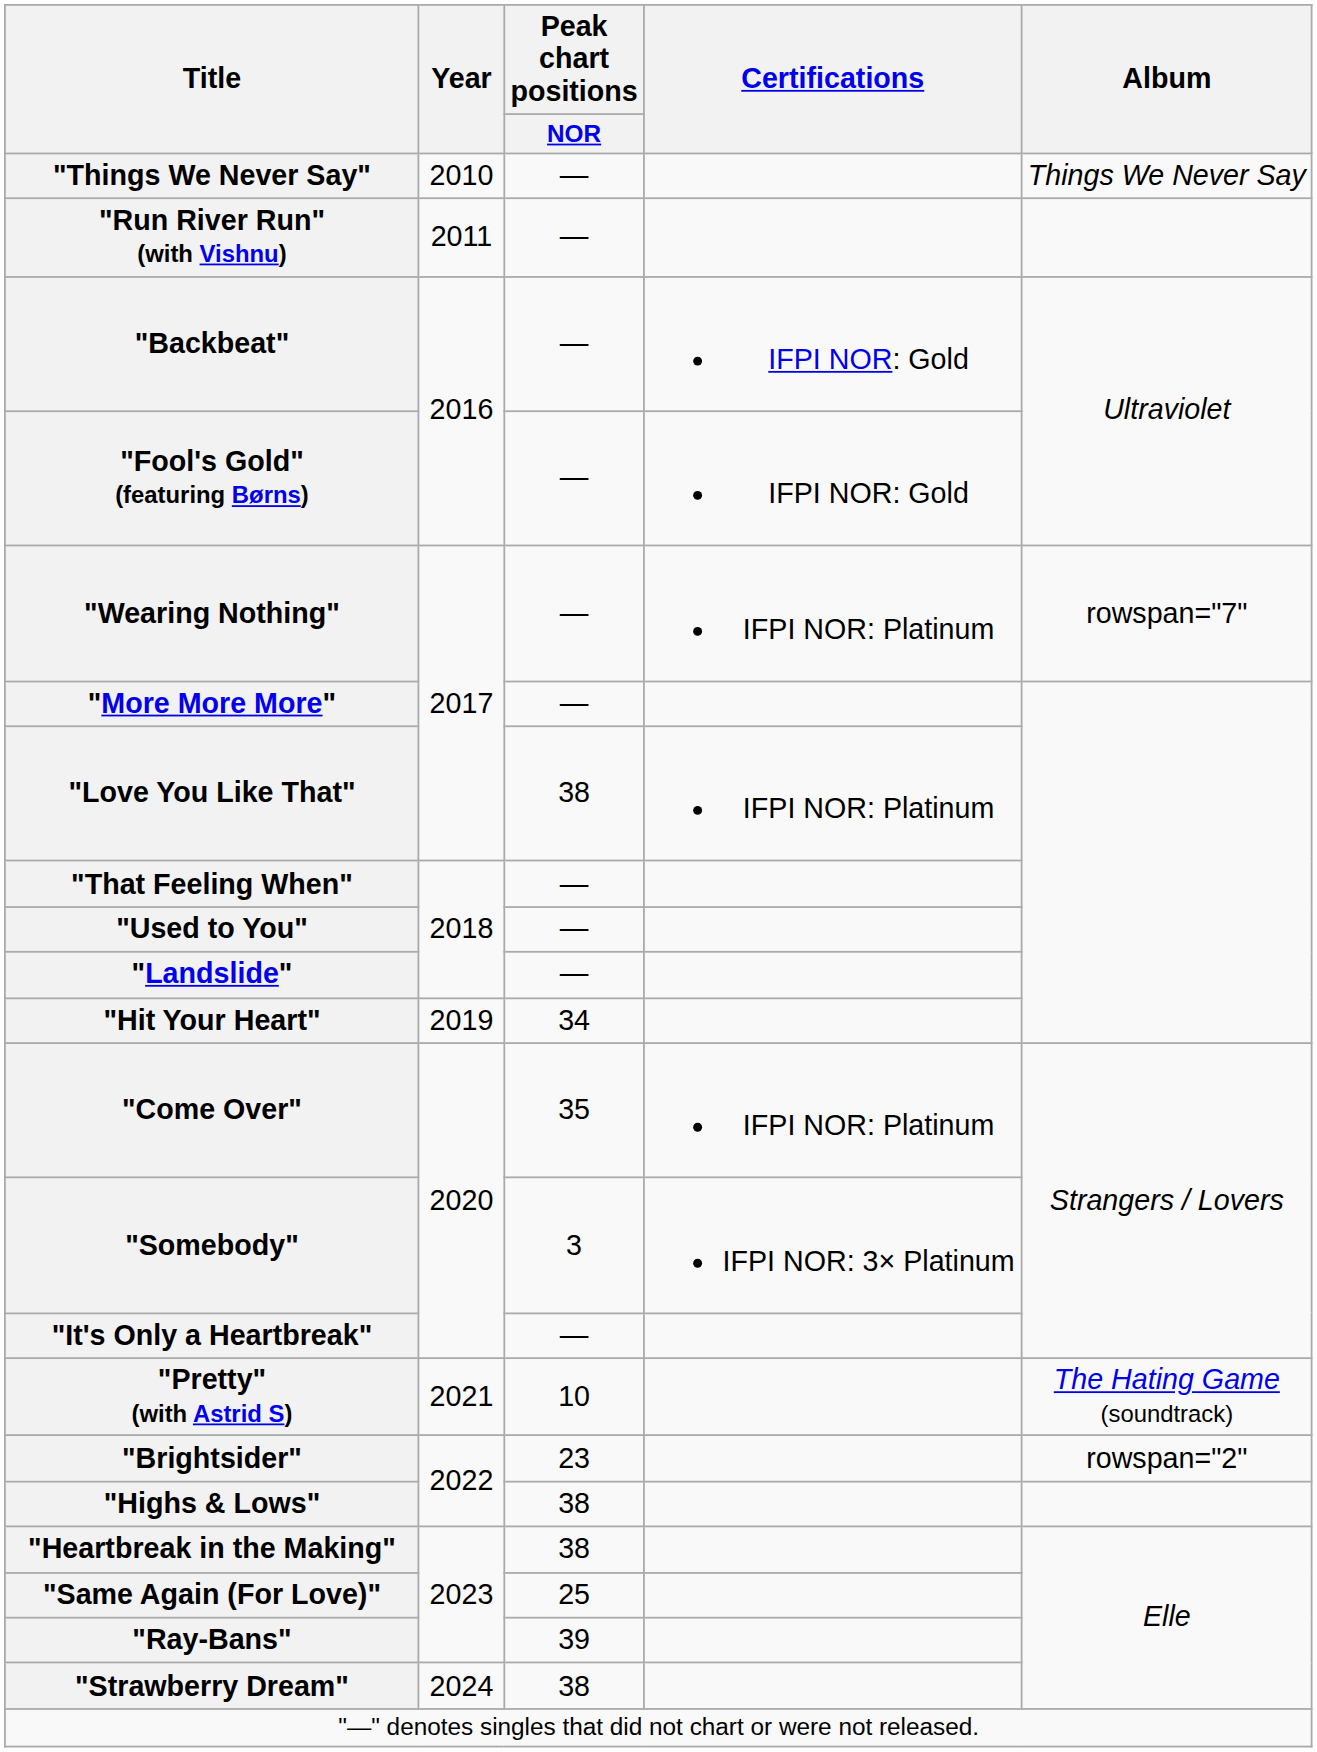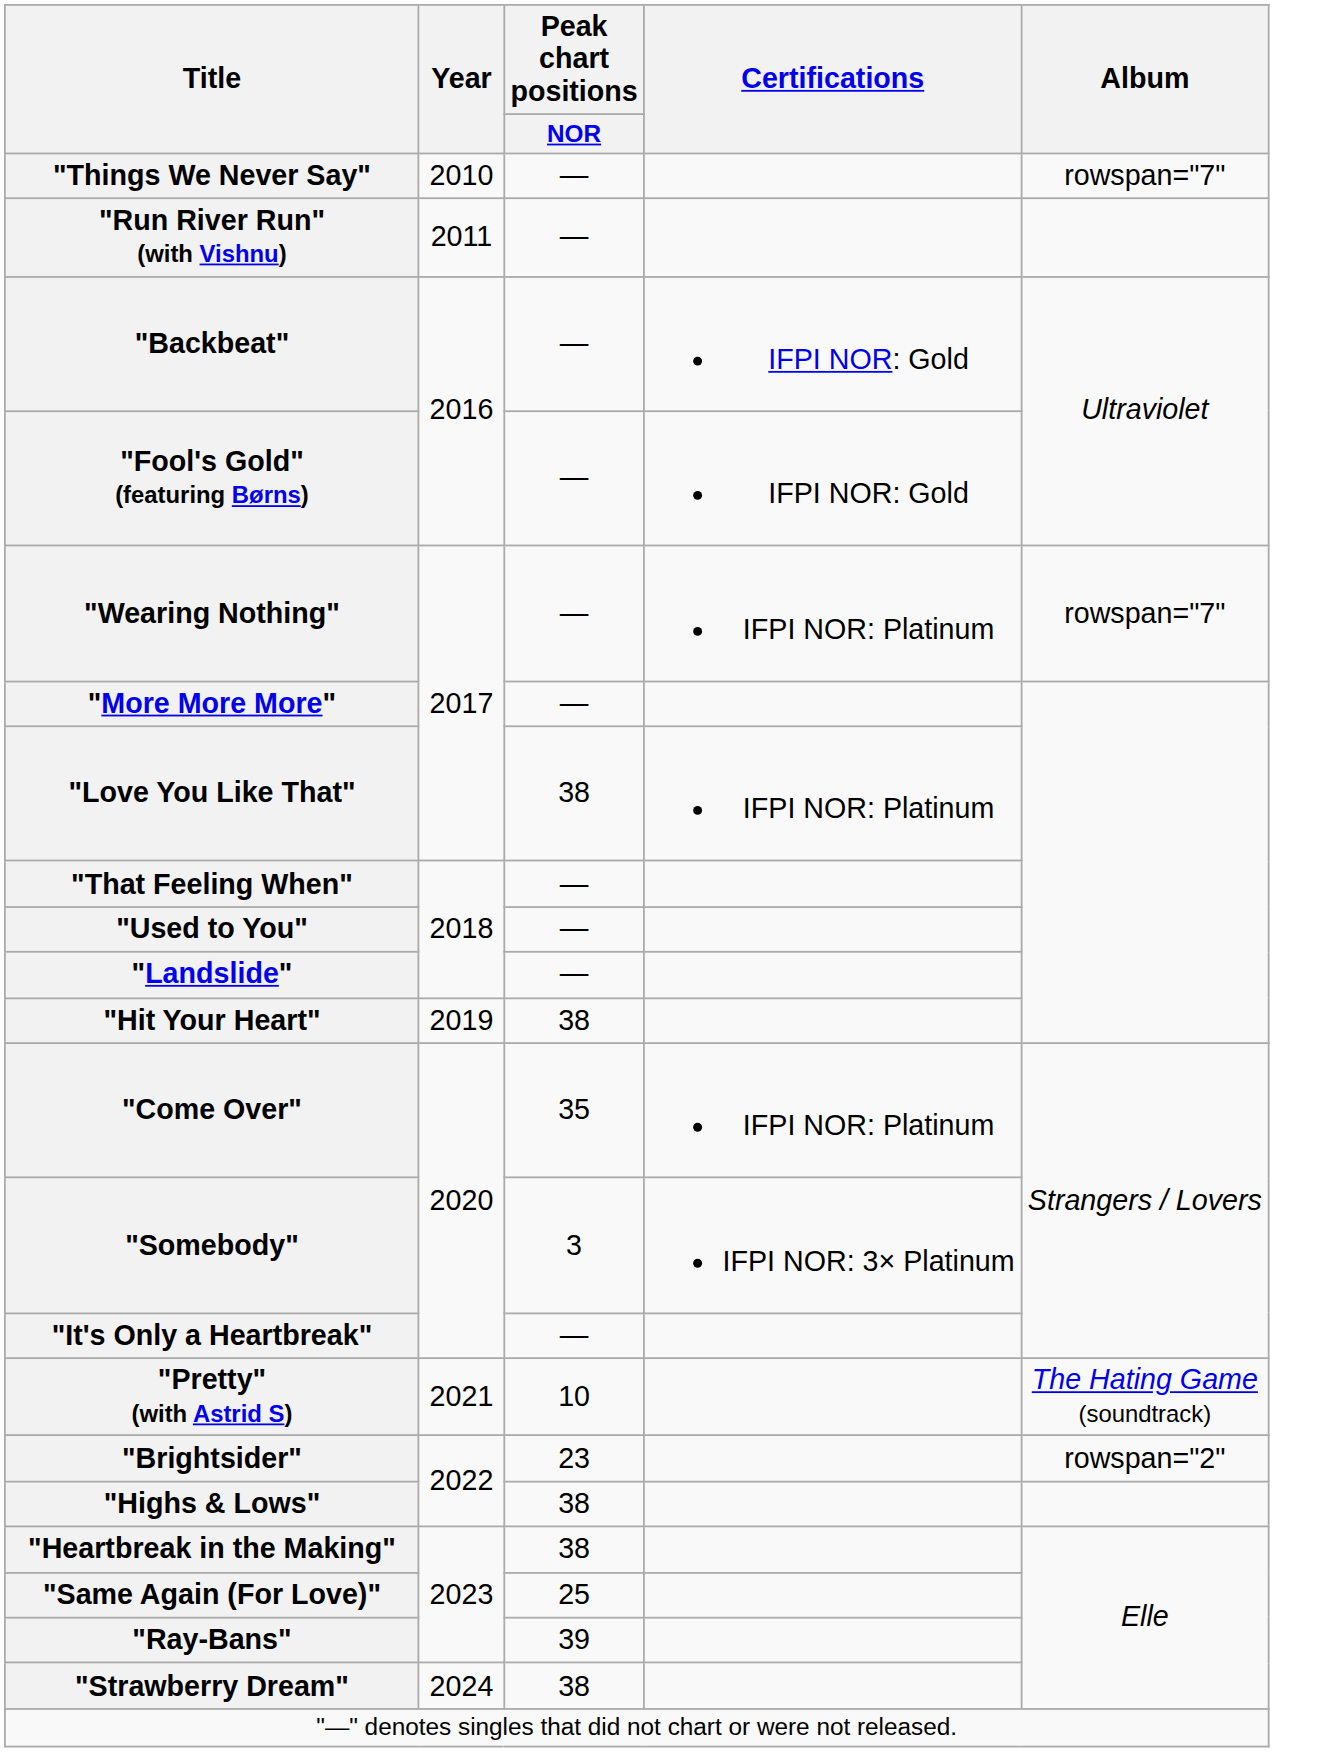"Things We Never Say" | Album: Things We Never Say -> rowspan="7"
"Hit Your Heart" | Peak chart positions / NOR: 34 -> 38
